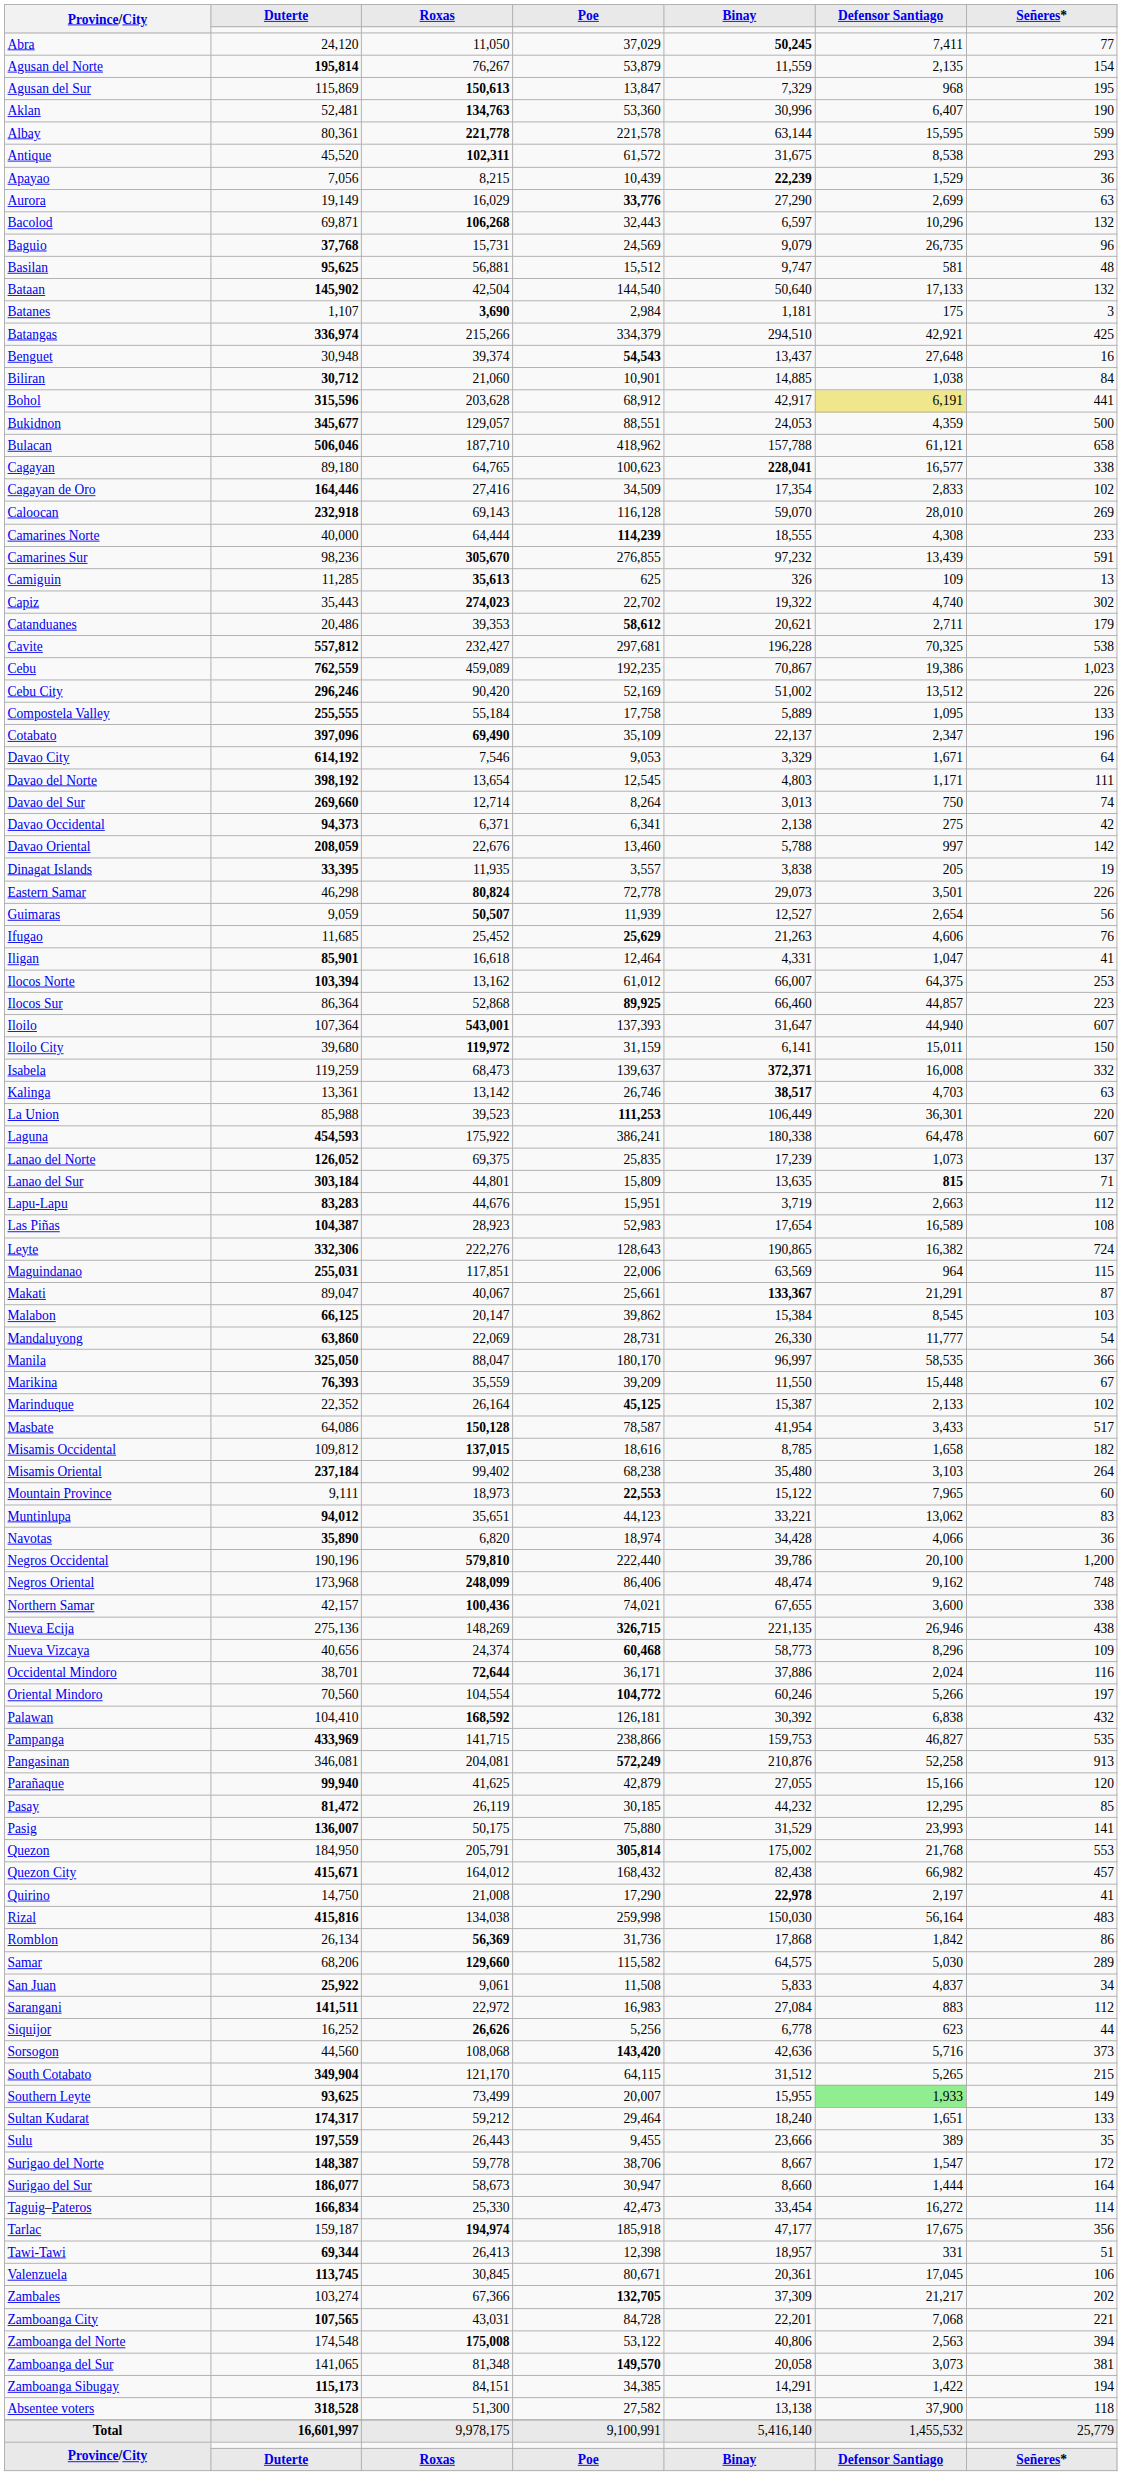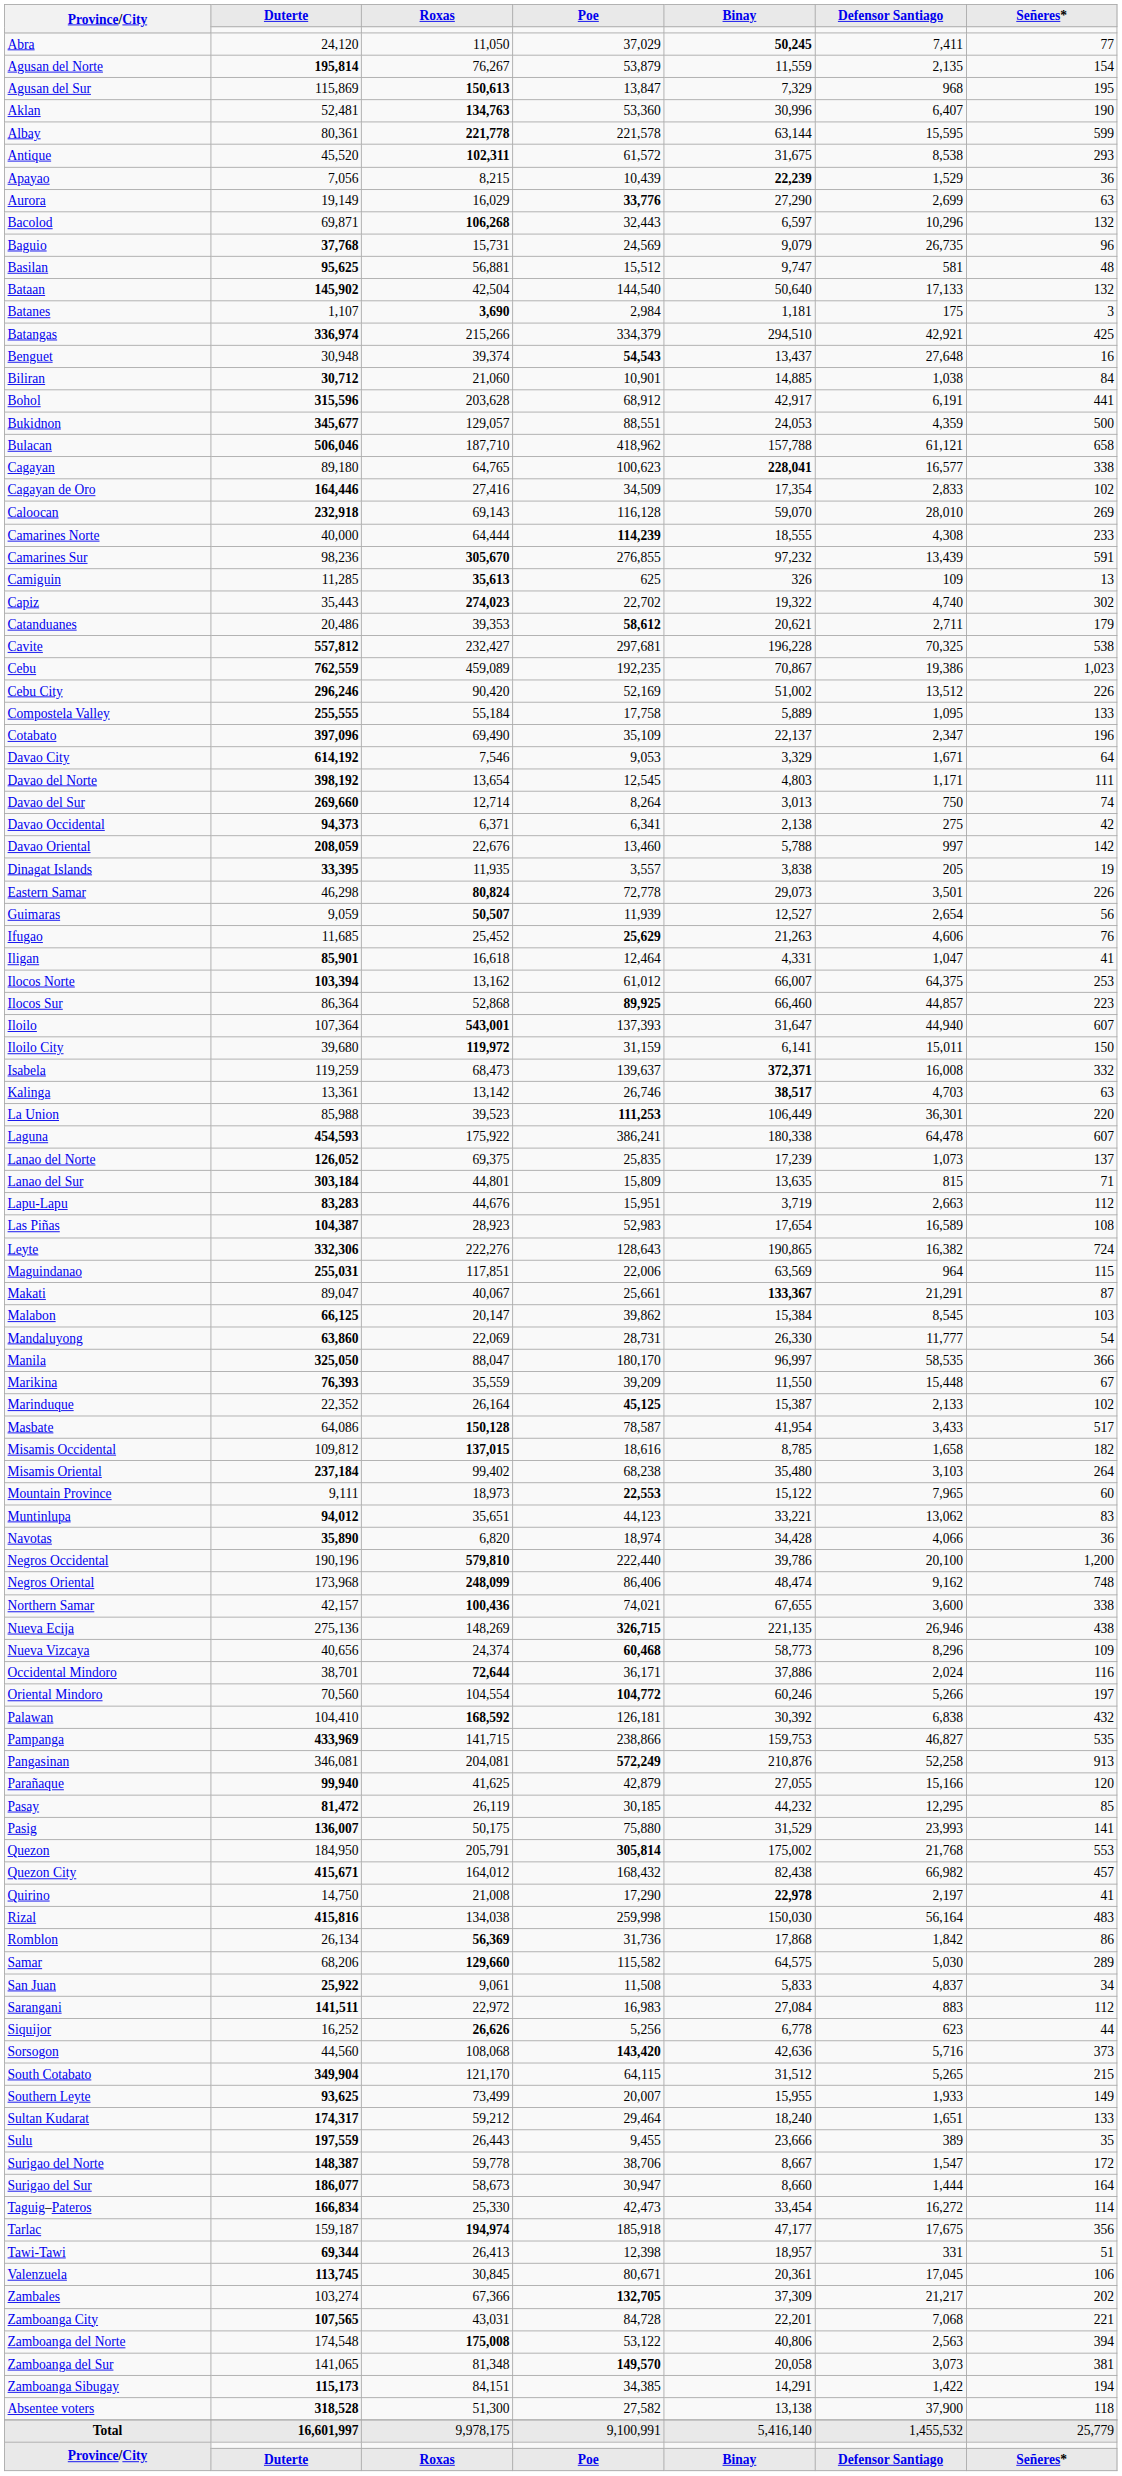Bohol | Defensor Santiago: khaki background -> no background
Cotabato | Roxas: bold -> normal
Lanao del Sur | Defensor Santiago: bold -> normal
Southern Leyte | Defensor Santiago: lightgreen background -> no background
